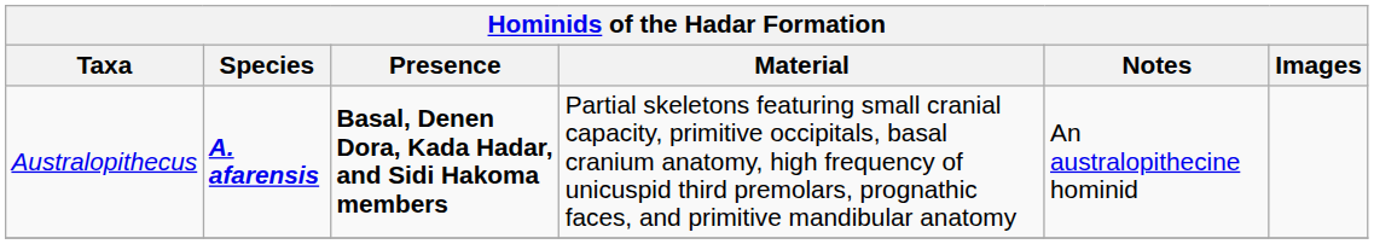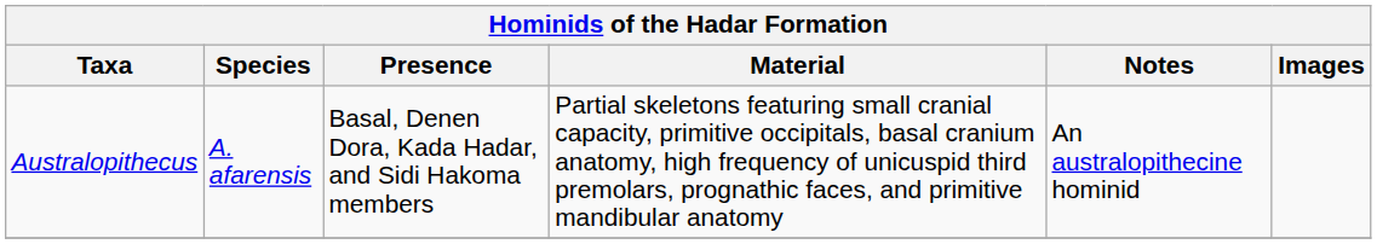Australopithecus | Species: bold -> normal
Australopithecus | Presence: bold -> normal
